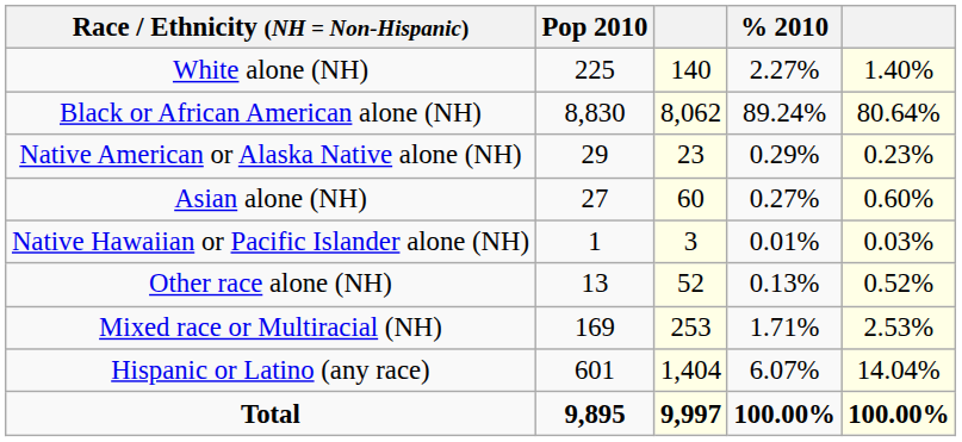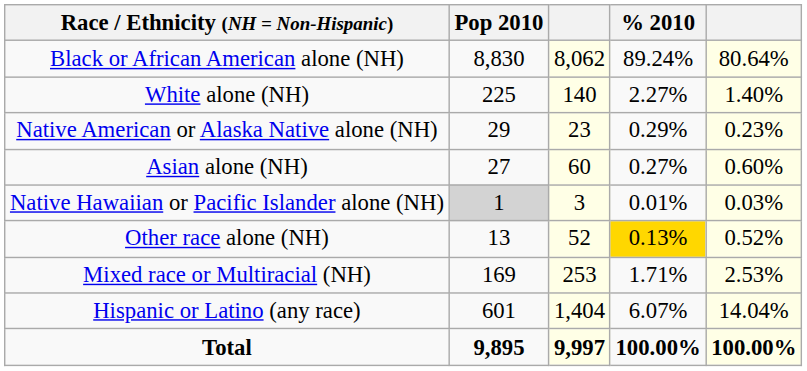rows swapped: White alone (NH) <-> Black or African American alone (NH)
Native Hawaiian or Pacific Islander alone (NH) | Pop 2010: no background -> lightgrey background
Other race alone (NH) | % 2010: no background -> gold background
